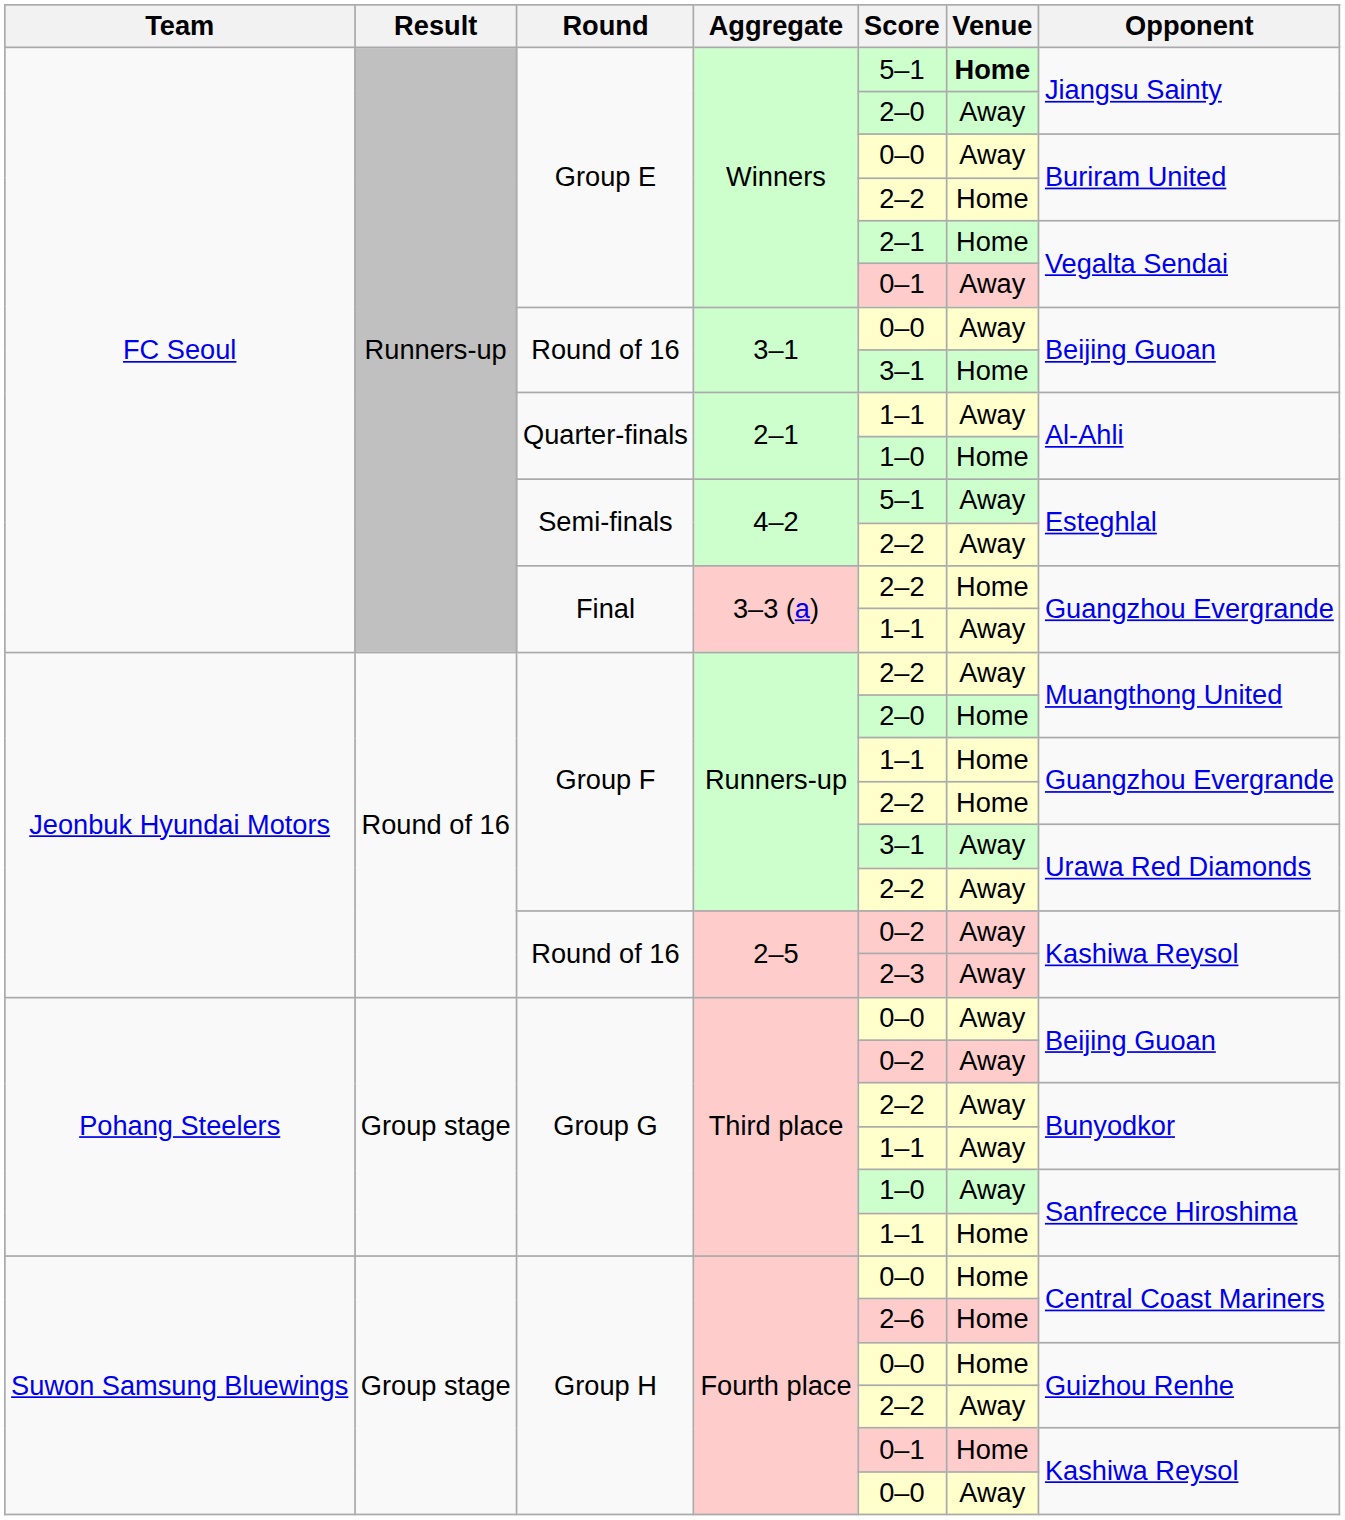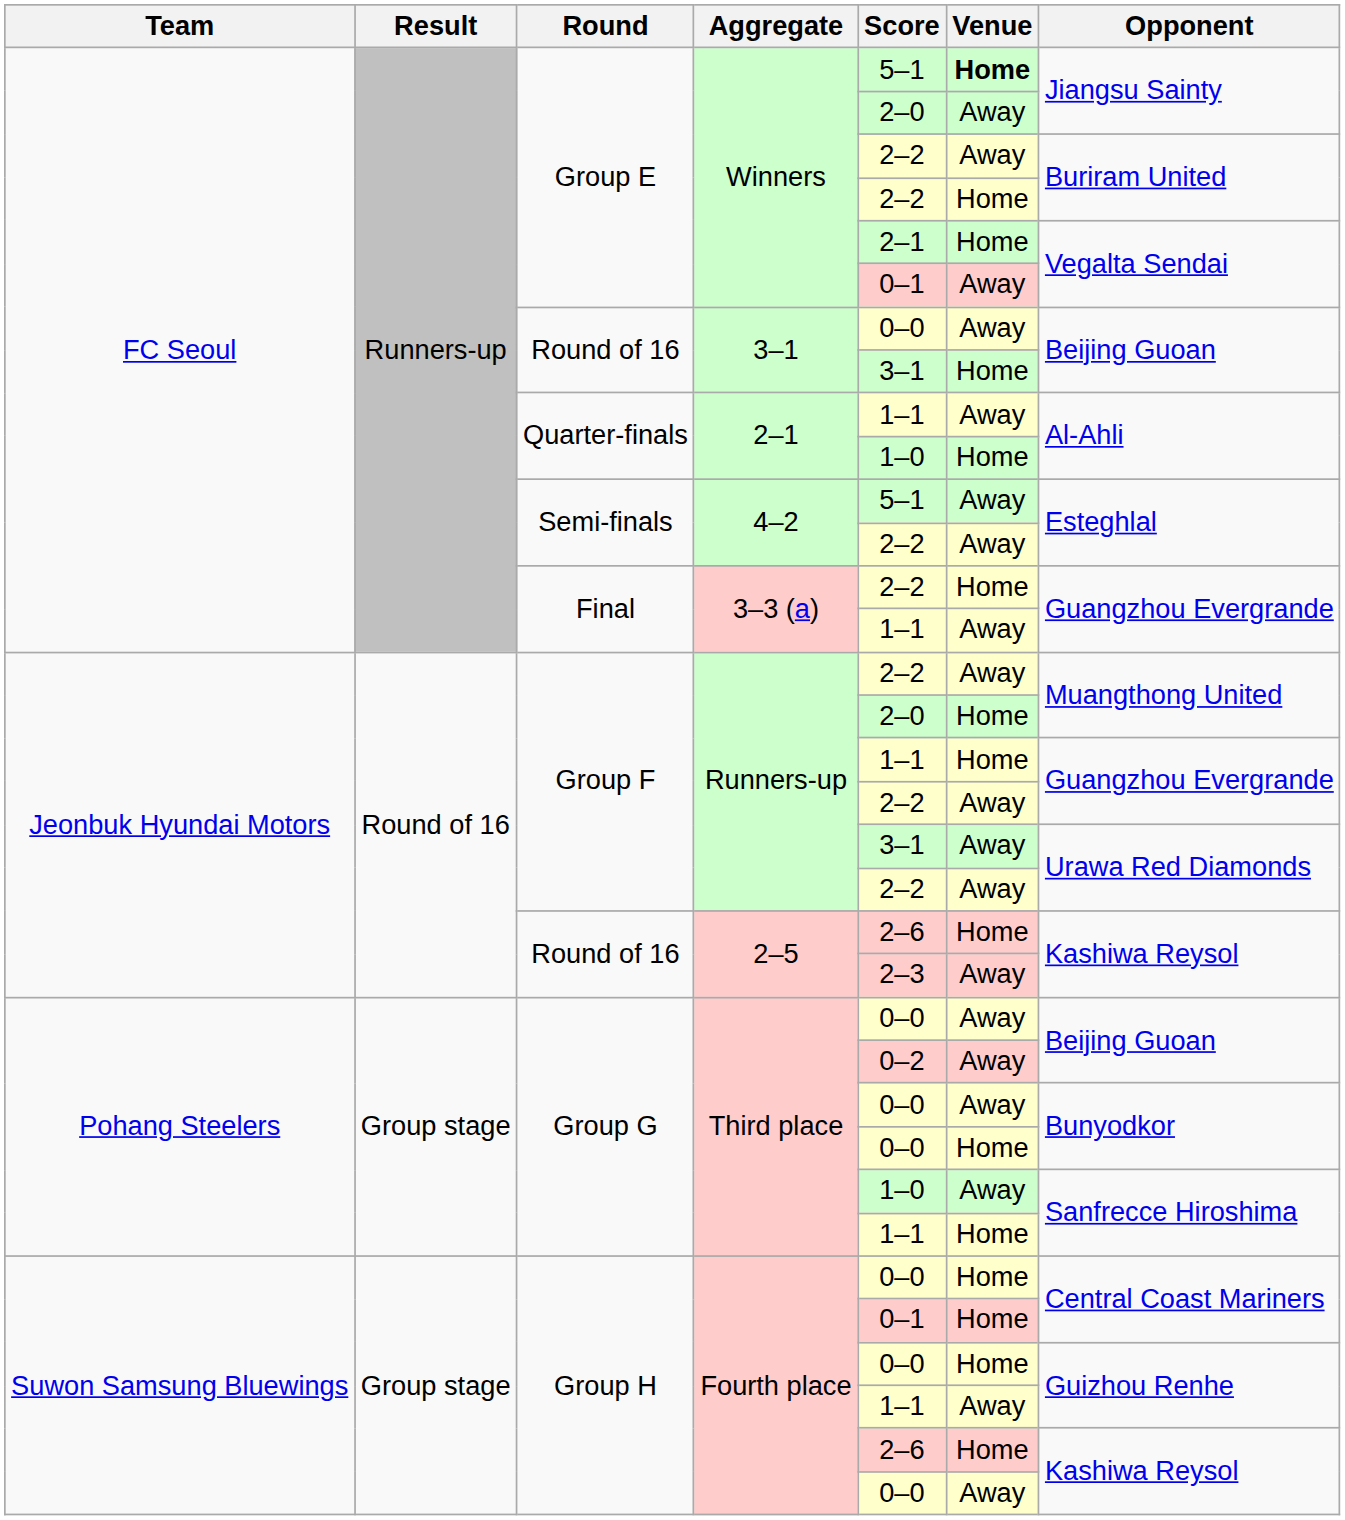row 4 | Score: 0–0 -> 2–2
row 19 | Venue: Home -> Away
row 22 | Score: 0–2 -> 2–6
row 22 | Venue: Away -> Home
row 26 | Score: 2–2 -> 0–0
row 27 | Score: 1–1 -> 0–0
row 27 | Venue: Away -> Home
row 31 | Score: 2–6 -> 0–1
row 33 | Score: 2–2 -> 1–1
row 34 | Score: 0–1 -> 2–6
